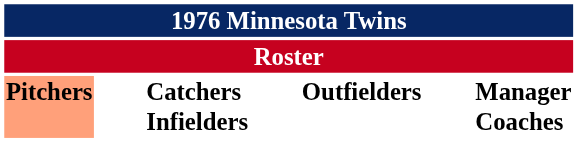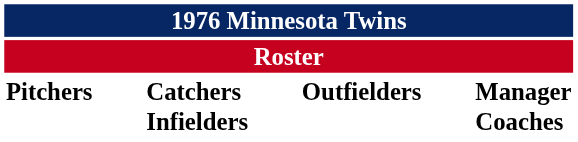Pitchers | column 1: lightsalmon background -> no background
